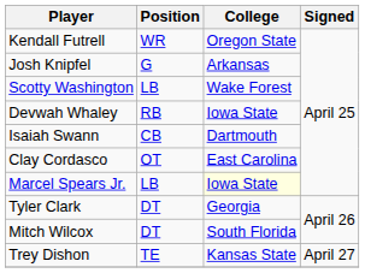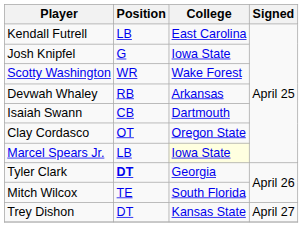Kendall Futrell | Position: WR -> LB
Kendall Futrell | College: Oregon State -> East Carolina
Josh Knipfel | College: Arkansas -> Iowa State
Scotty Washington | Position: LB -> WR
Devwah Whaley | College: Iowa State -> Arkansas
Clay Cordasco | College: East Carolina -> Oregon State
Tyler Clark | Position: normal -> bold
Mitch Wilcox | Position: DT -> TE
Trey Dishon | Position: TE -> DT
